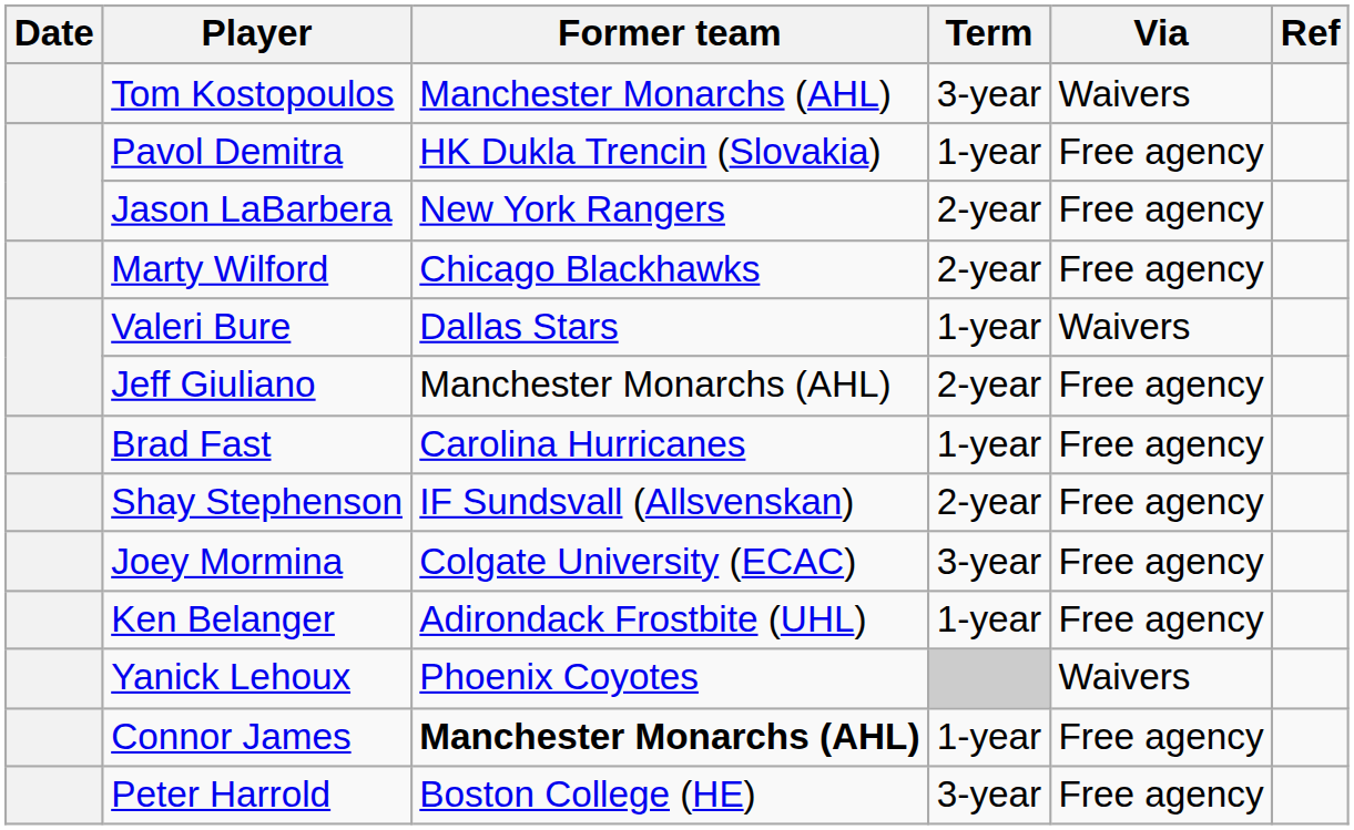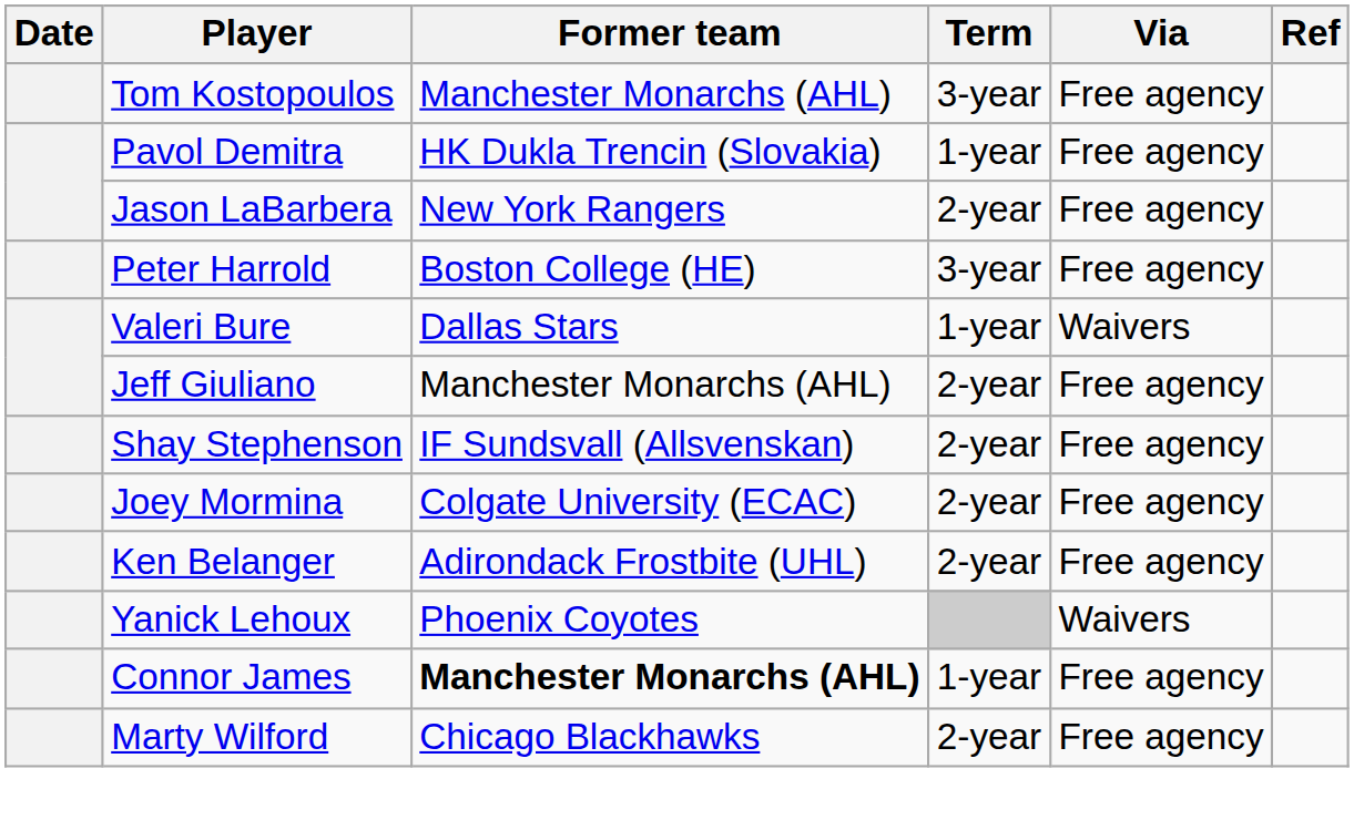Tom Kostopoulos | Via: Waivers -> Free agency
rows swapped: Marty Wilford <-> Peter Harrold
- row: Brad Fast | Carolina Hurricanes | 1-year | Free agency
Joey Mormina | Term: 3-year -> 2-year
Ken Belanger | Term: 1-year -> 2-year
